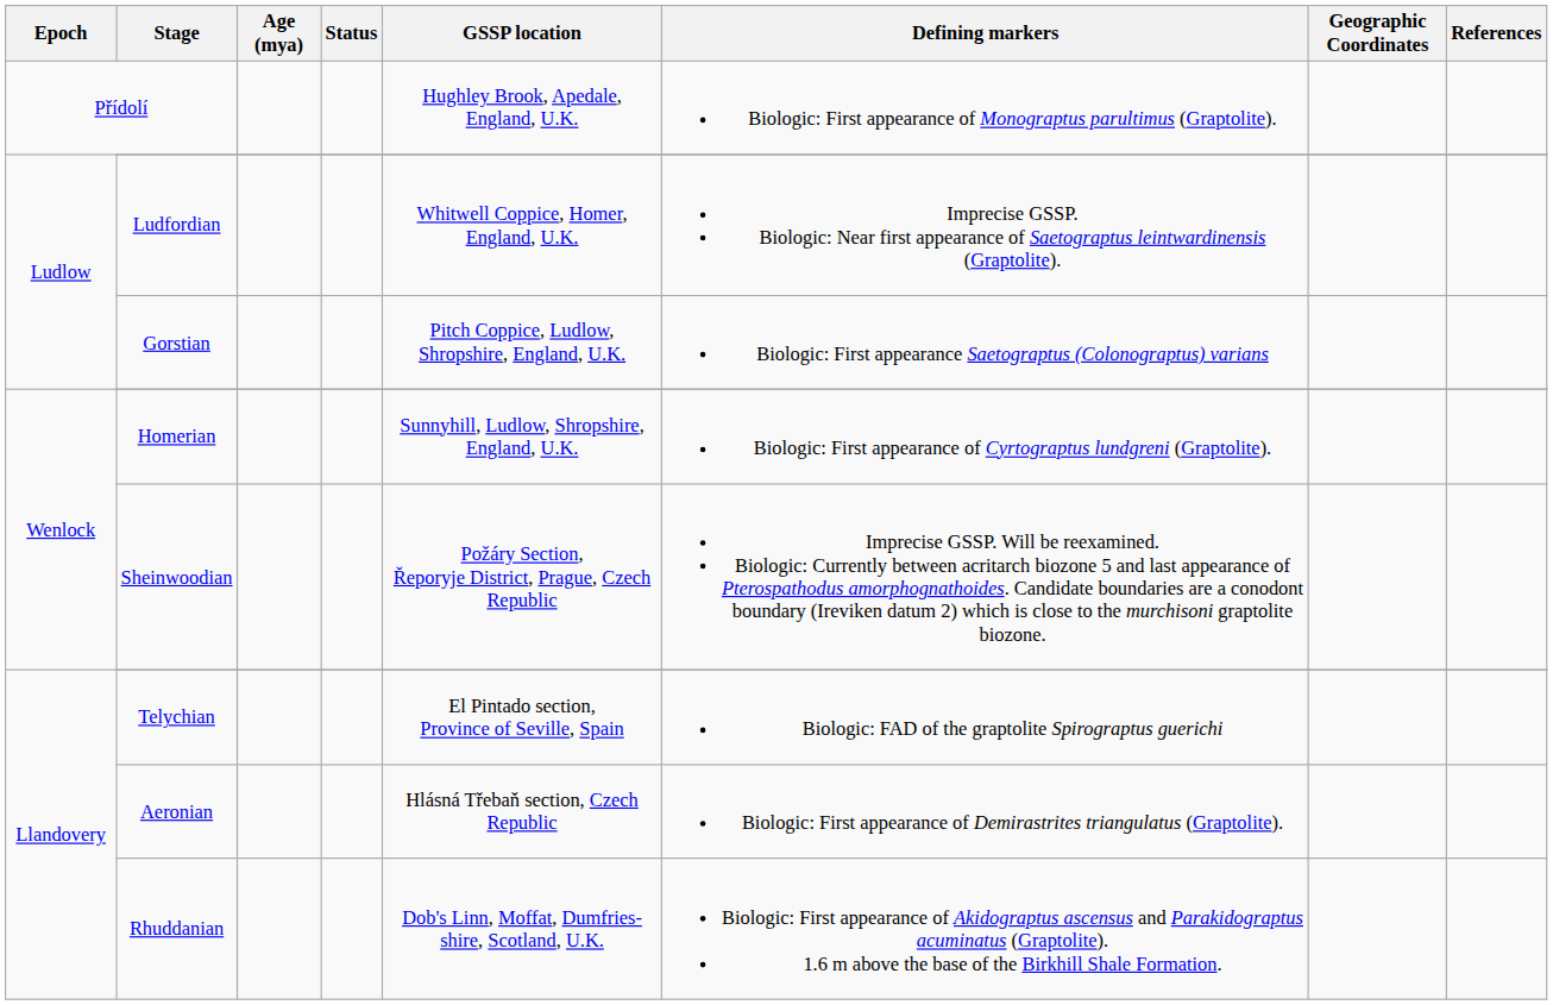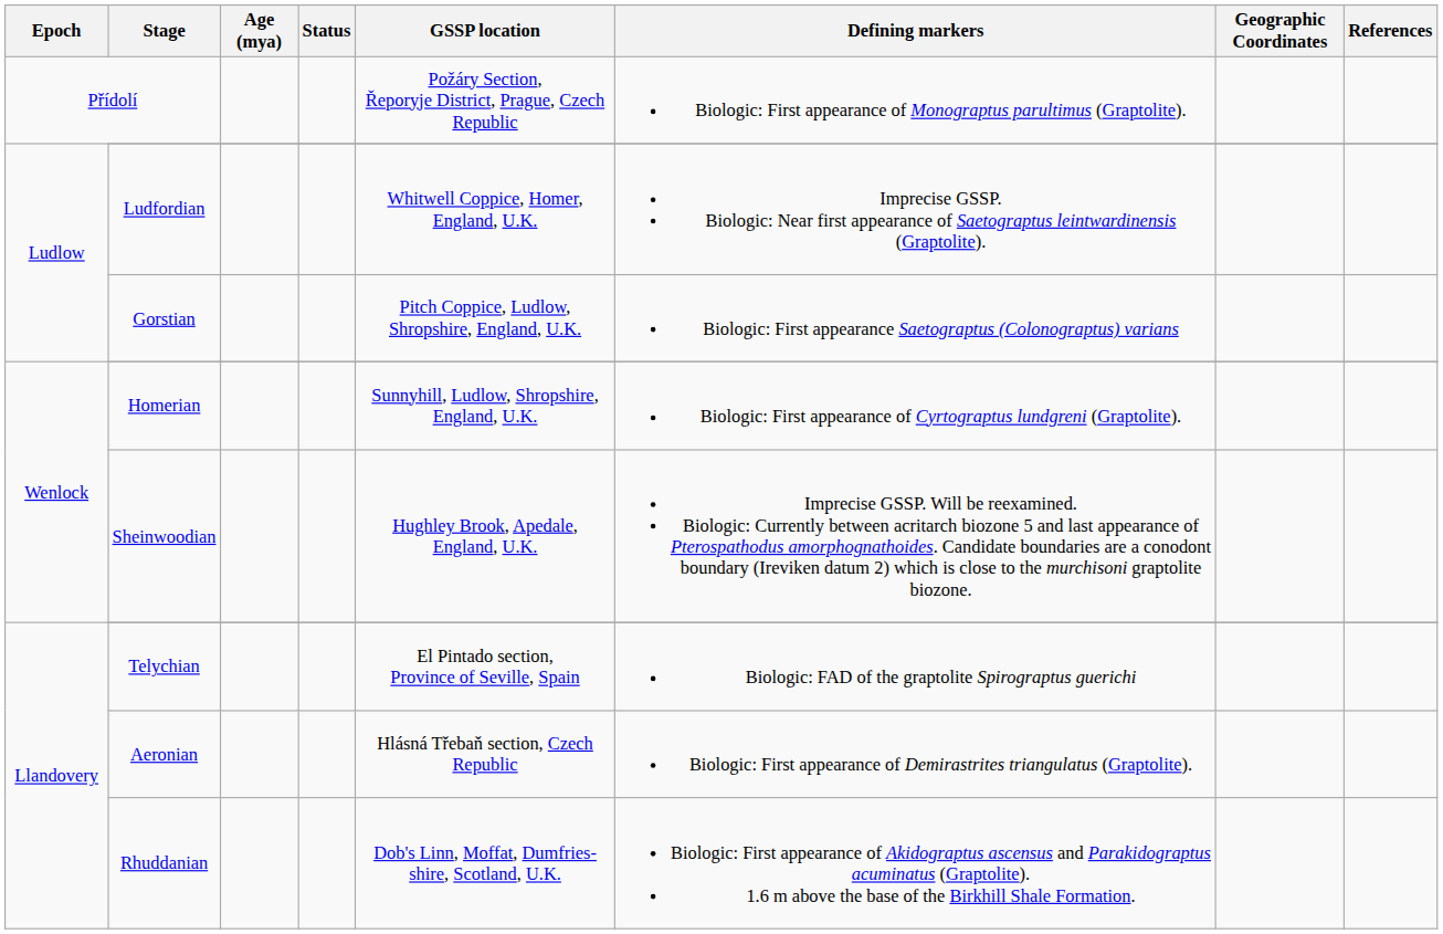Přídolí | GSSP location: Hughley Brook, Apedale, England, U.K. -> Požáry Section, Řeporyje District, Prague, Czech Republic
Sheinwoodian | GSSP location: Požáry Section, Řeporyje District, Prague, Czech Republic -> Hughley Brook, Apedale, England, U.K.
